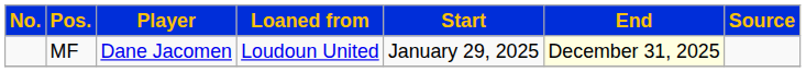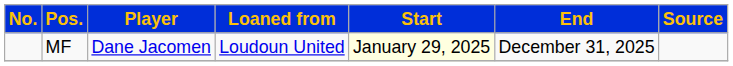MF | Start: no background -> lightyellow background
MF | End: lightyellow background -> no background
